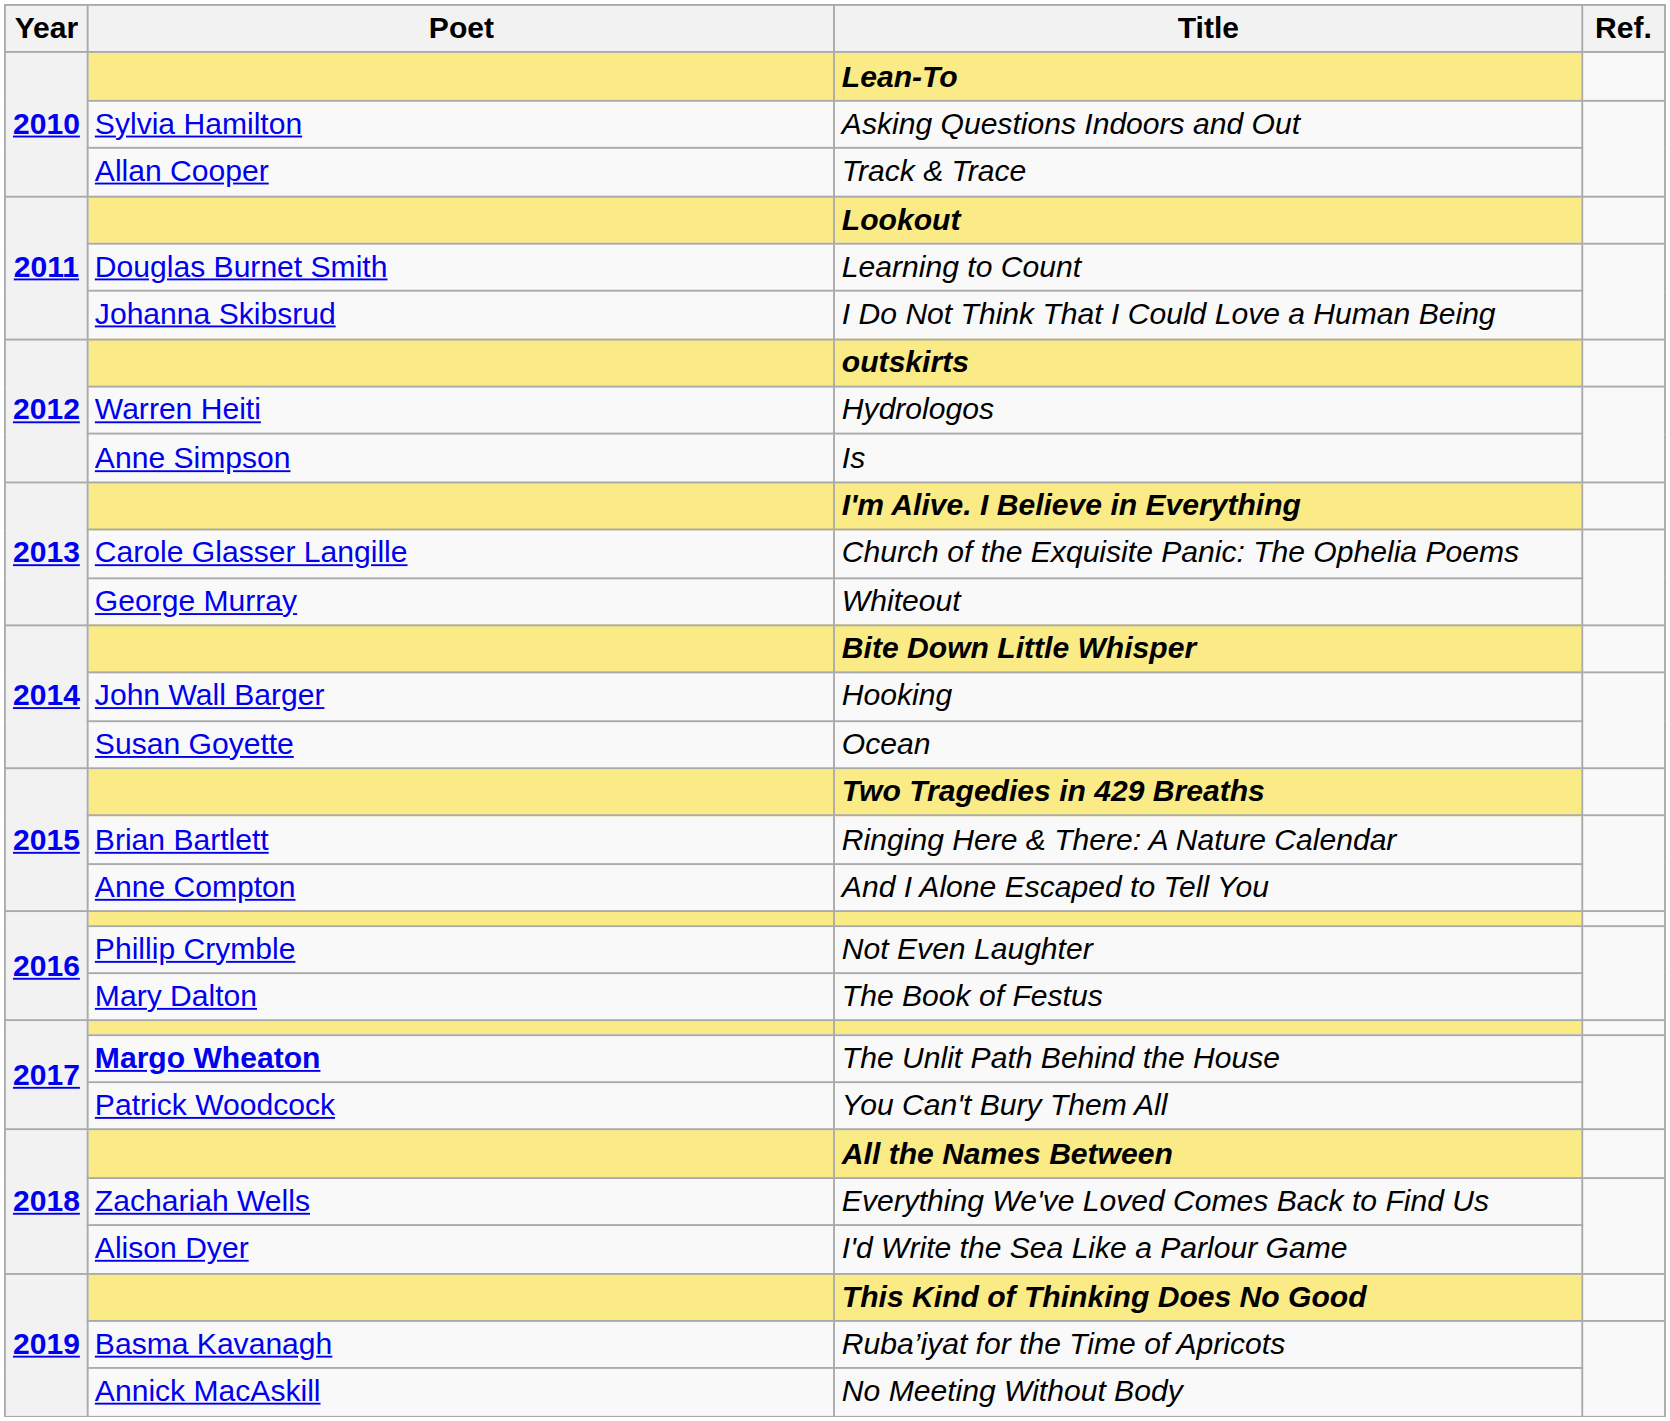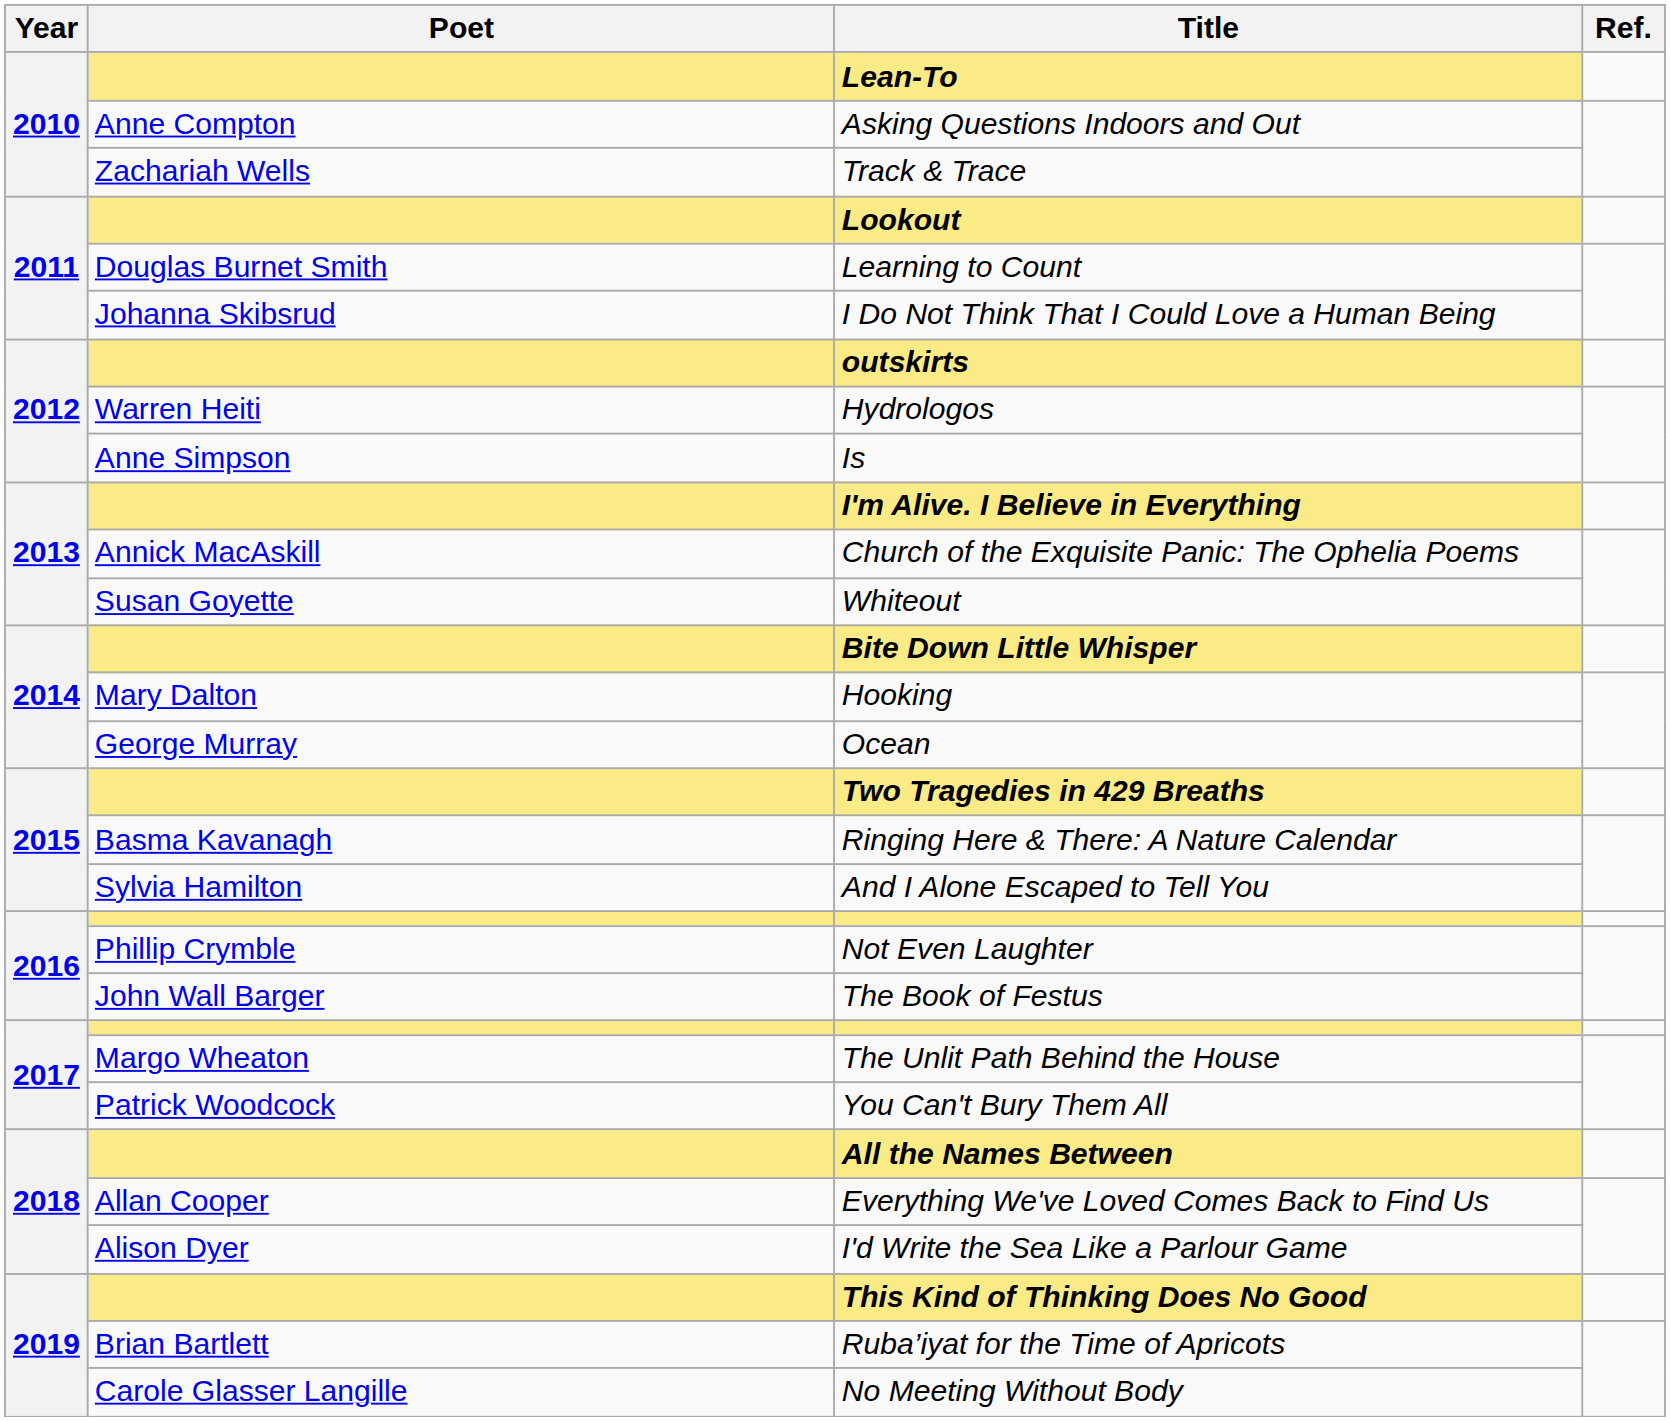Asking Questions Indoors and Out | Poet: Sylvia Hamilton -> Anne Compton
Track & Trace | Poet: Allan Cooper -> Zachariah Wells
Church of the Exquisite Panic: The Ophelia Poems | Poet: Carole Glasser Langille -> Annick MacAskill
Whiteout | Poet: George Murray -> Susan Goyette
Hooking | Poet: John Wall Barger -> Mary Dalton
Ocean | Poet: Susan Goyette -> George Murray
Ringing Here & There: A Nature Calendar | Poet: Brian Bartlett -> Basma Kavanagh
And I Alone Escaped to Tell You | Poet: Anne Compton -> Sylvia Hamilton
The Book of Festus | Poet: Mary Dalton -> John Wall Barger
The Unlit Path Behind the House | Poet: bold -> normal
Everything We've Loved Comes Back to Find Us | Poet: Zachariah Wells -> Allan Cooper
Ruba’iyat for the Time of Apricots | Poet: Basma Kavanagh -> Brian Bartlett
No Meeting Without Body | Poet: Annick MacAskill -> Carole Glasser Langille
